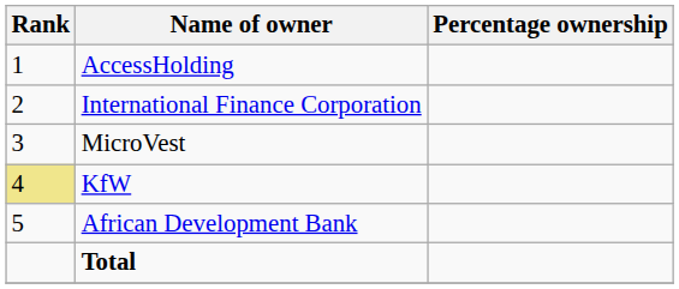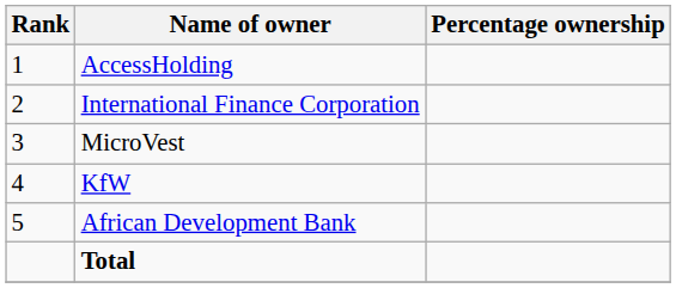KfW | Rank: khaki background -> no background
